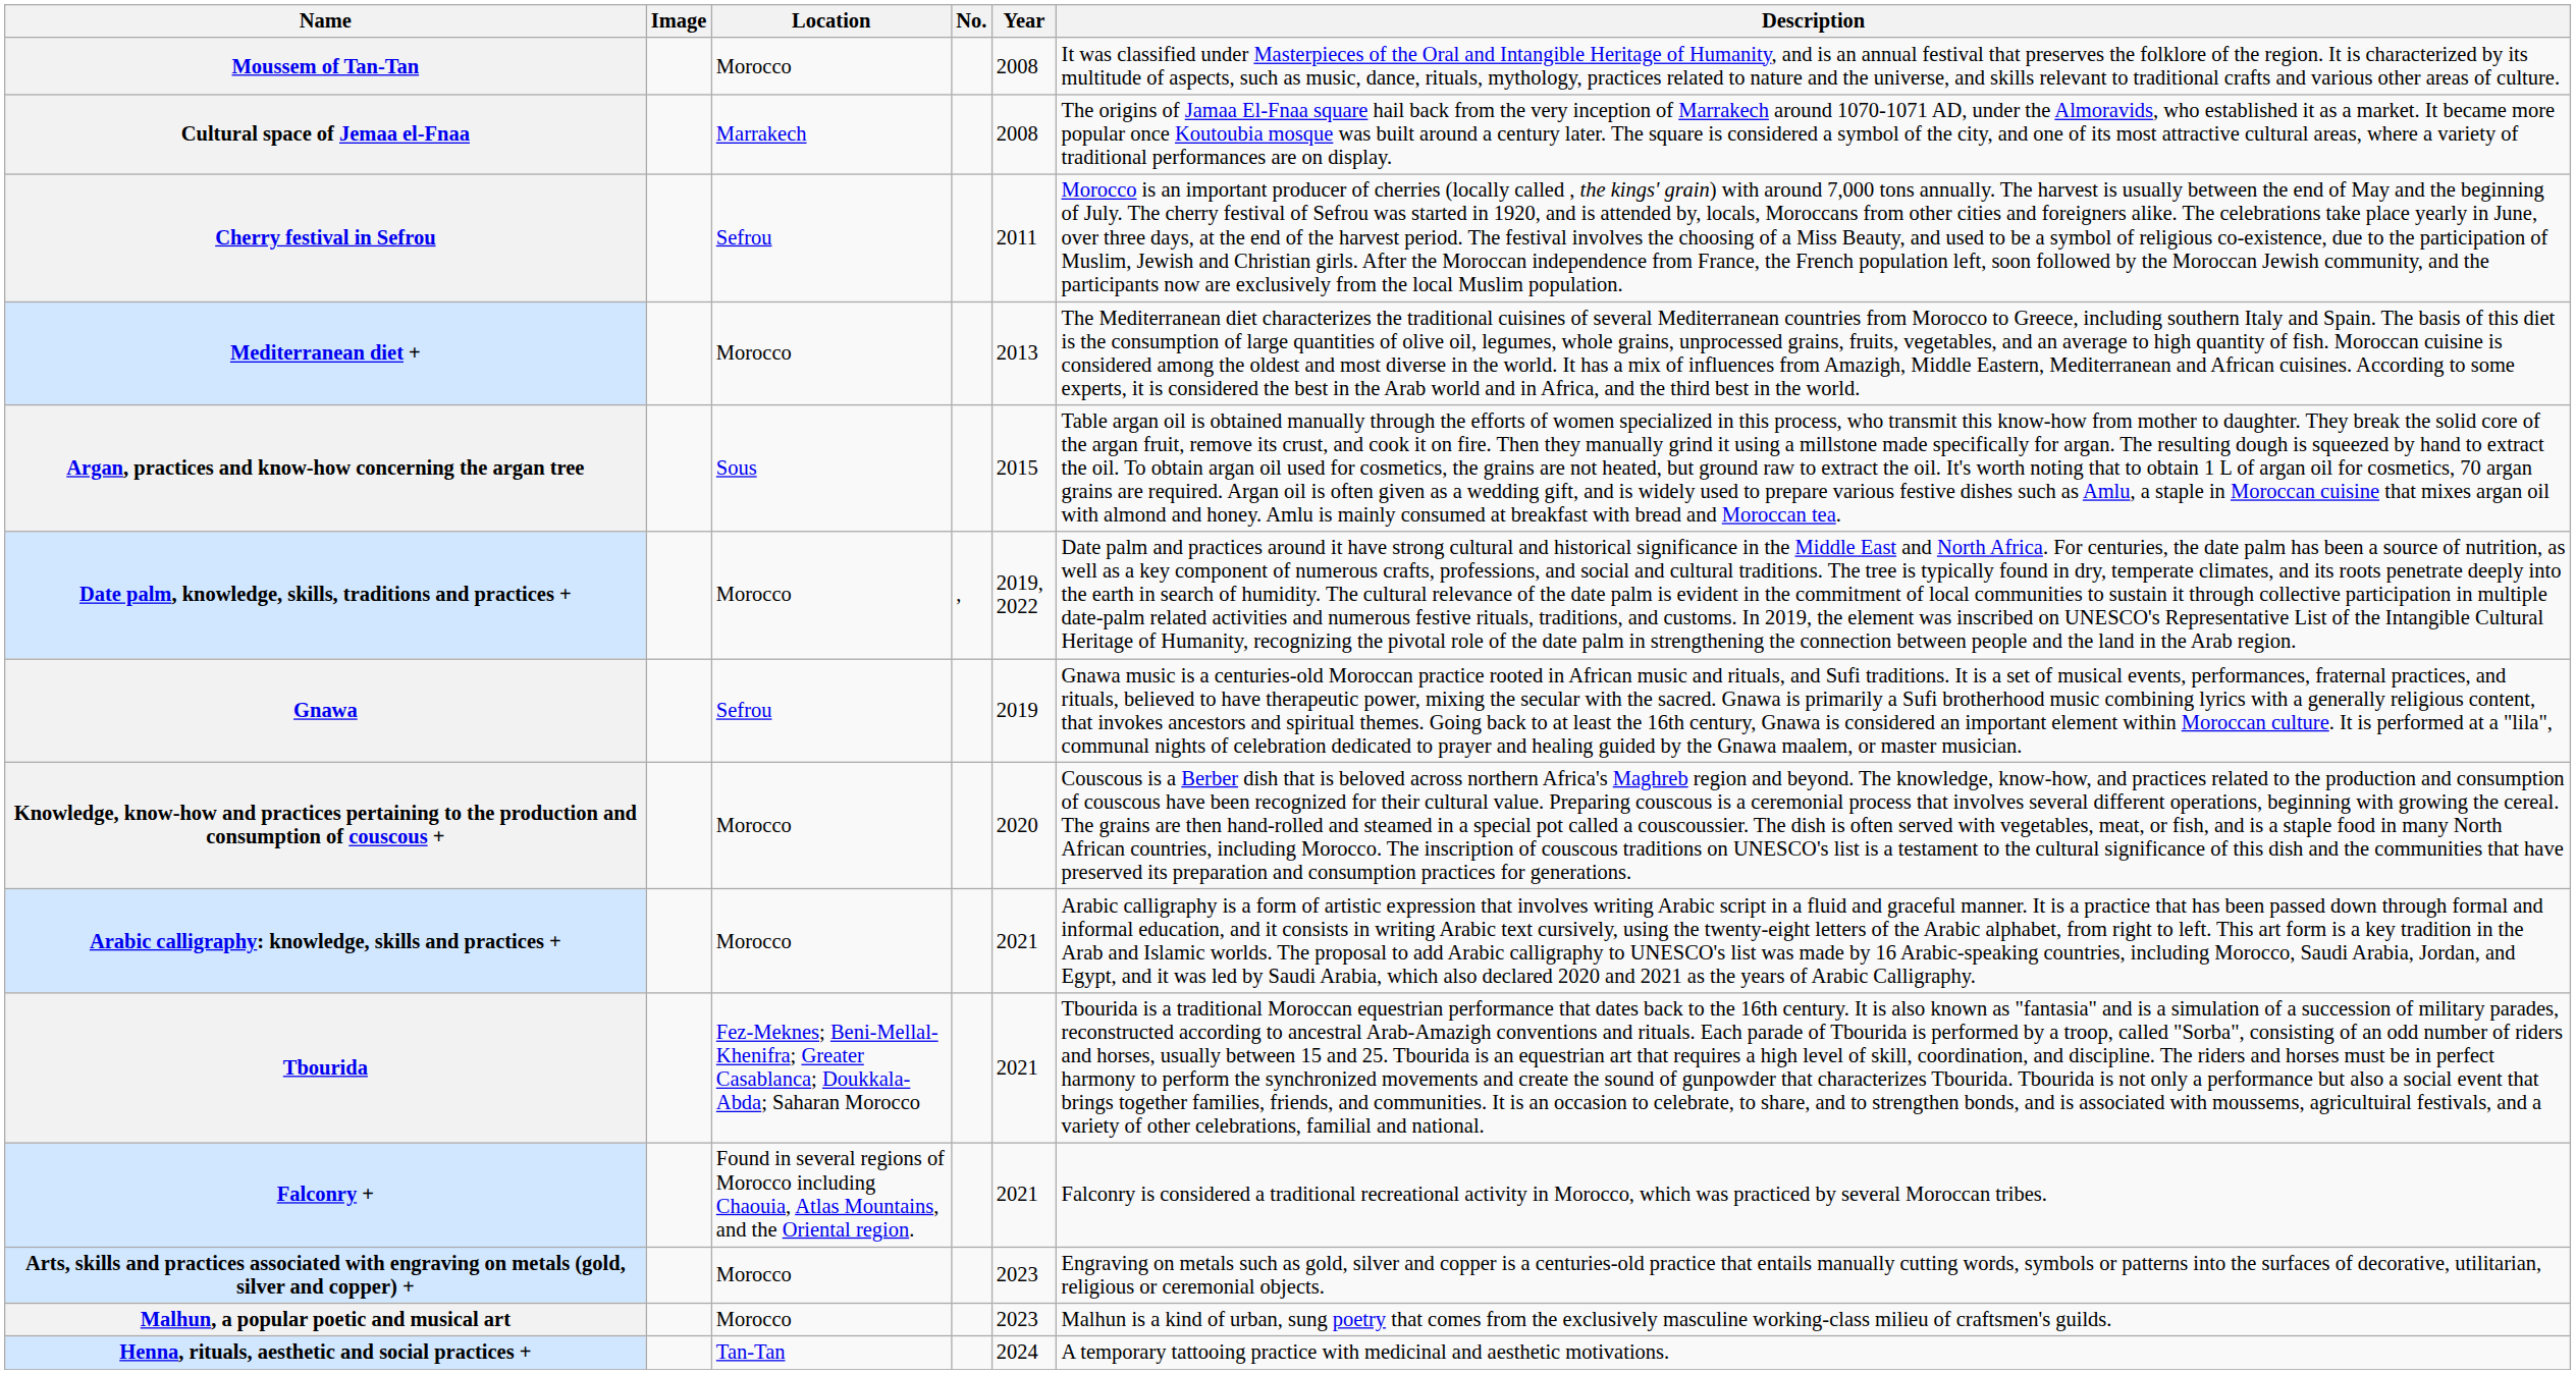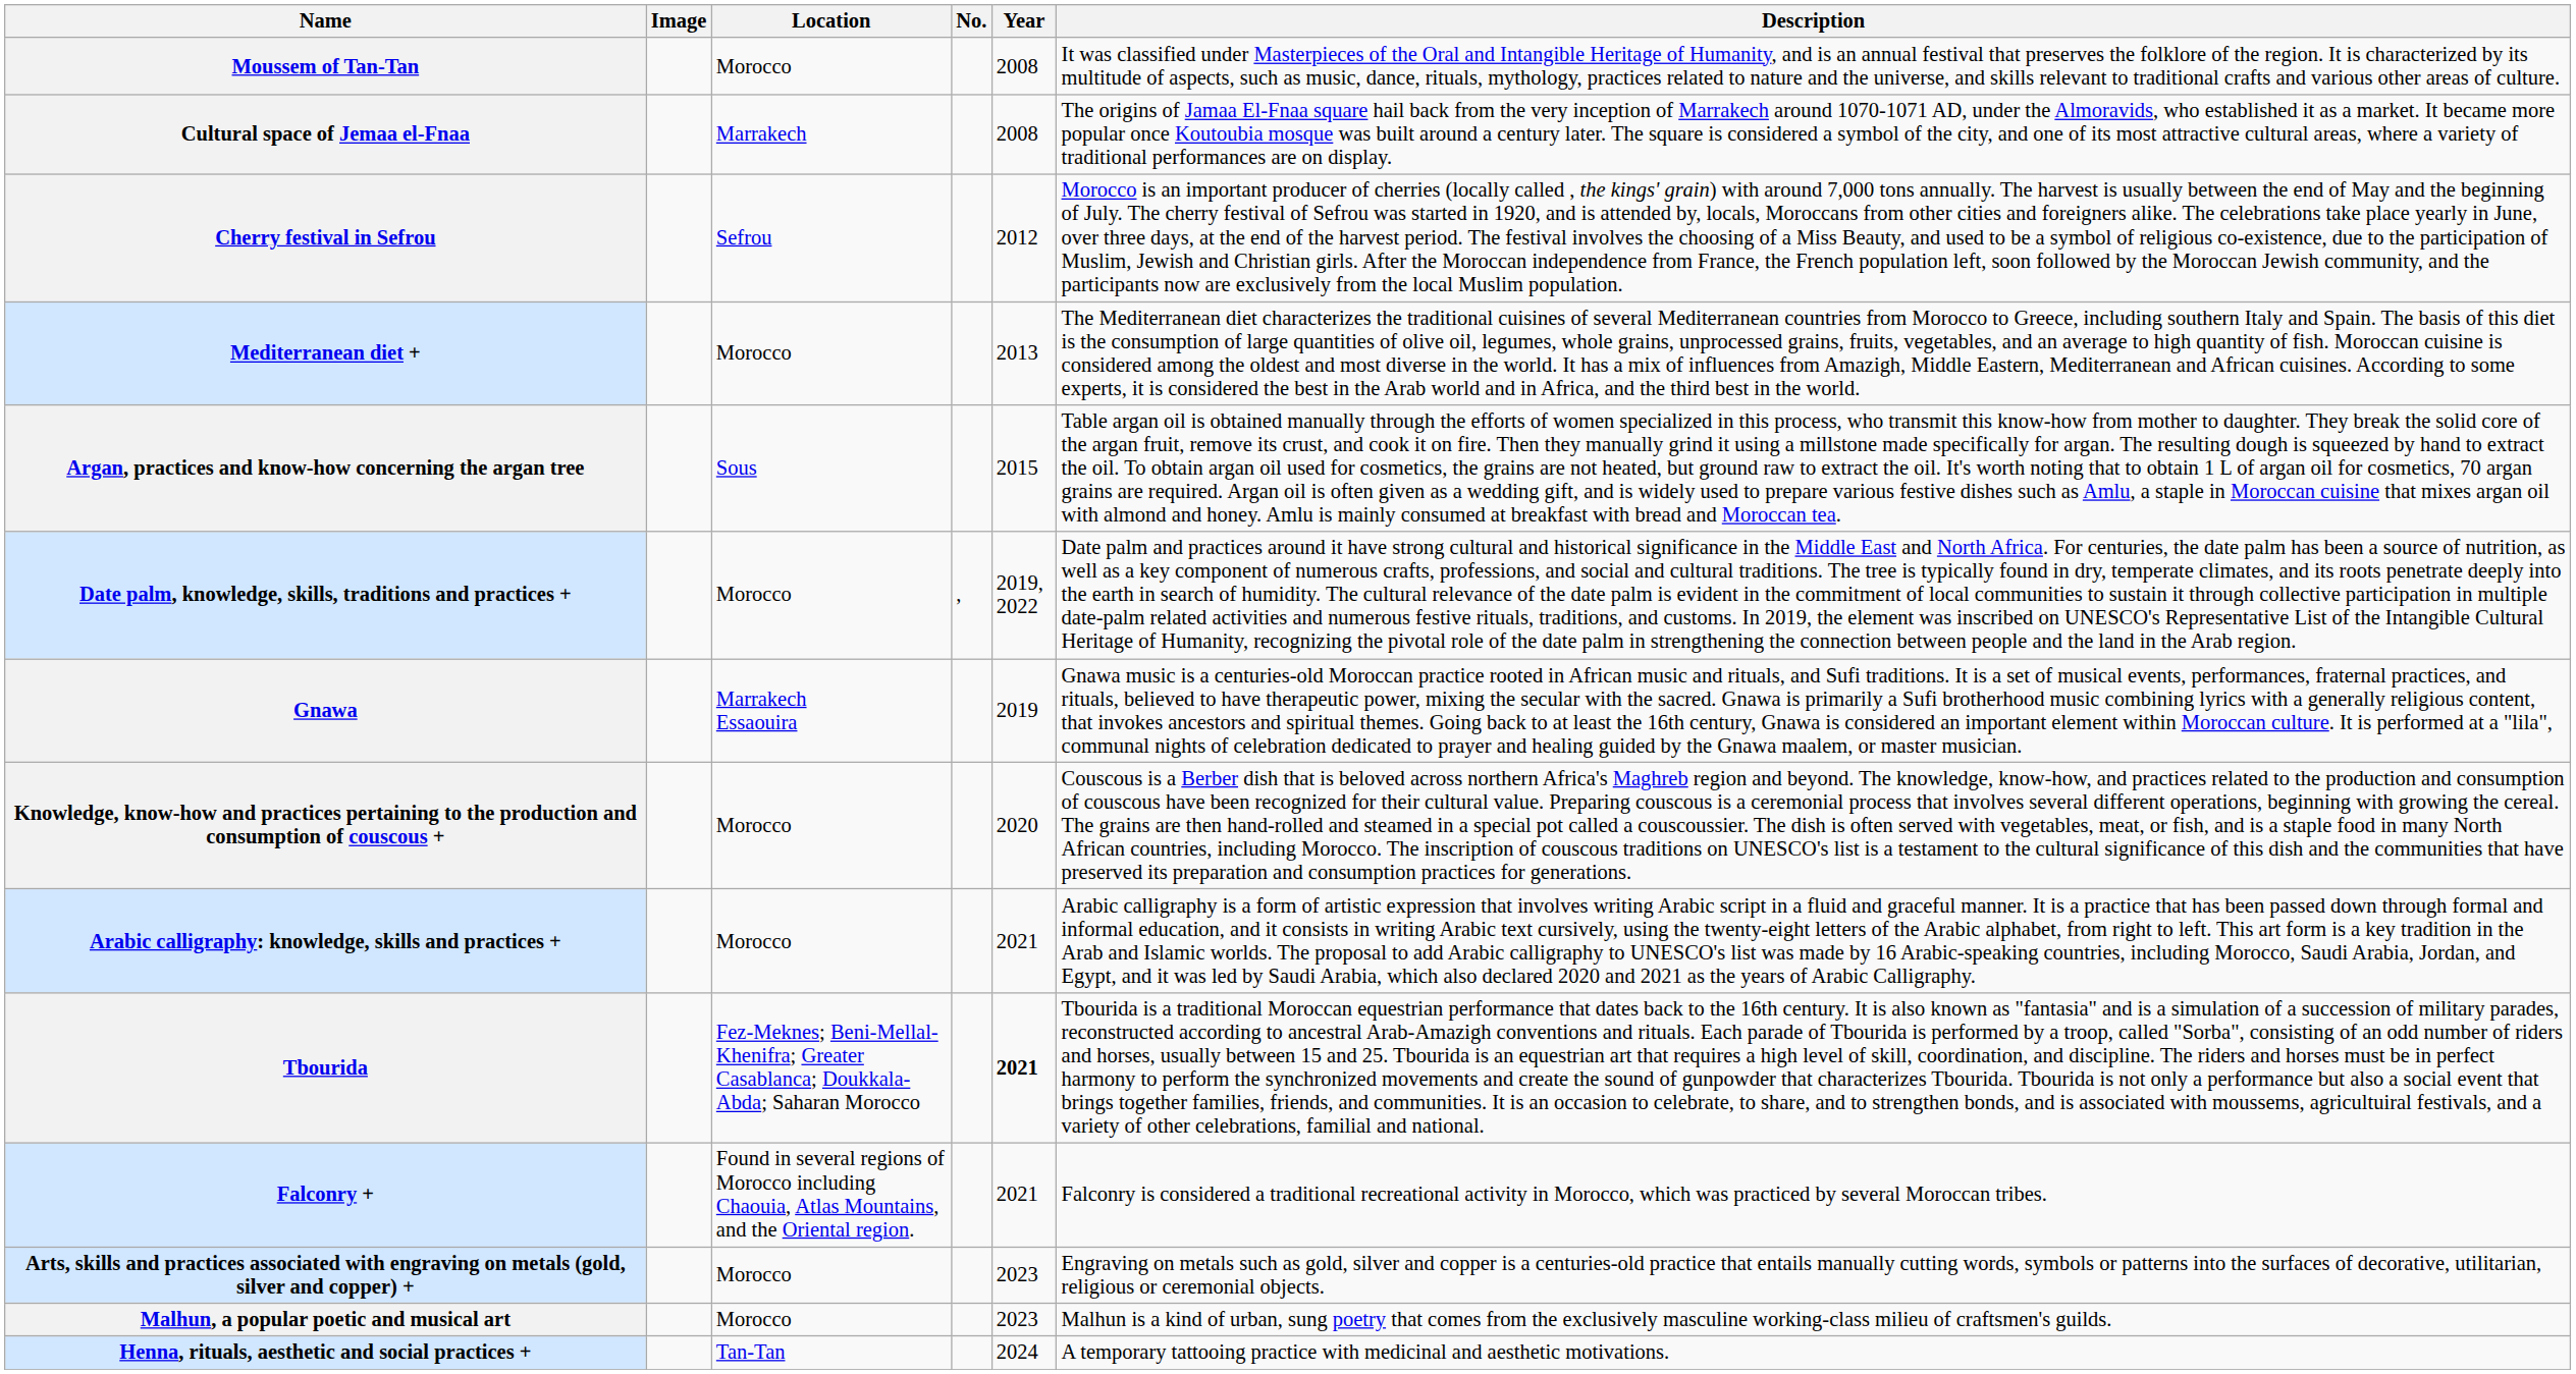Cherry festival in Sefrou | Year: 2011 -> 2012
Gnawa | Location: Sefrou -> Marrakech Essaouira
Tbourida | Year: normal -> bold
